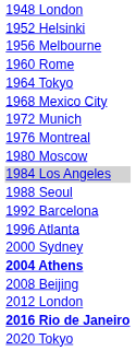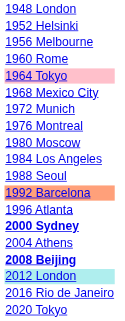1964 Tokyo | column 1: no background -> pink background
1984 Los Angeles | column 1: lightgrey background -> no background
1992 Barcelona | column 1: no background -> lightsalmon background
2000 Sydney | column 1: normal -> bold
2004 Athens | column 1: bold -> normal
2008 Beijing | column 1: normal -> bold
2012 London | column 1: no background -> paleturquoise background
2016 Rio de Janeiro | column 1: bold -> normal
